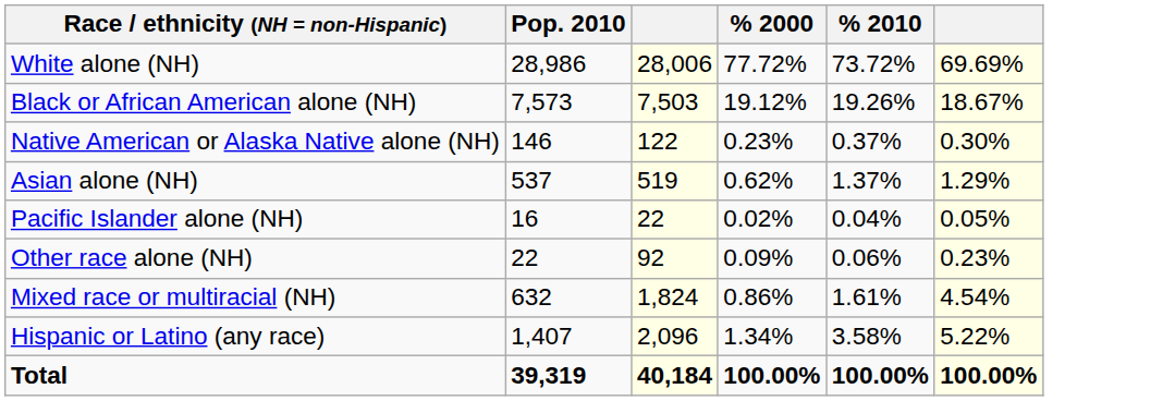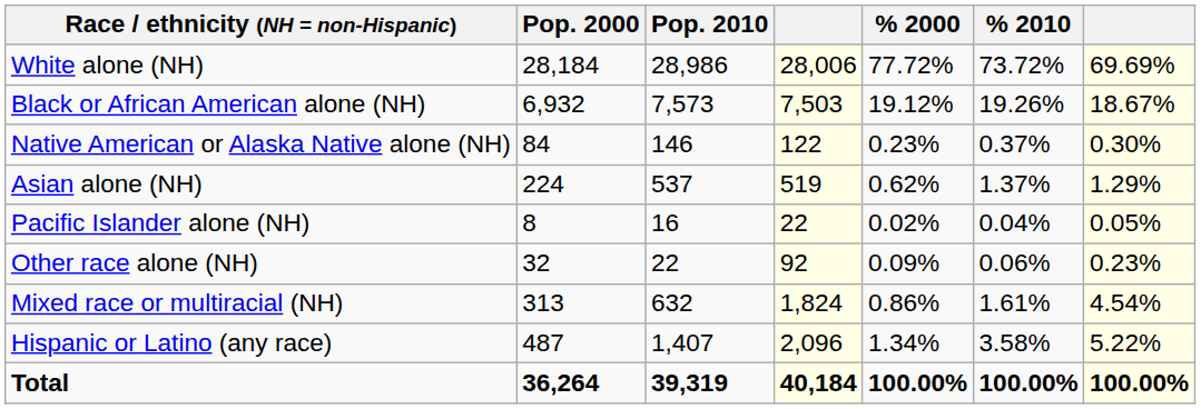+ column: Pop. 2000 | 28,184 | 6,932 | 84 | 224 | 8 | 32 | 313 | 487 | 36,264
